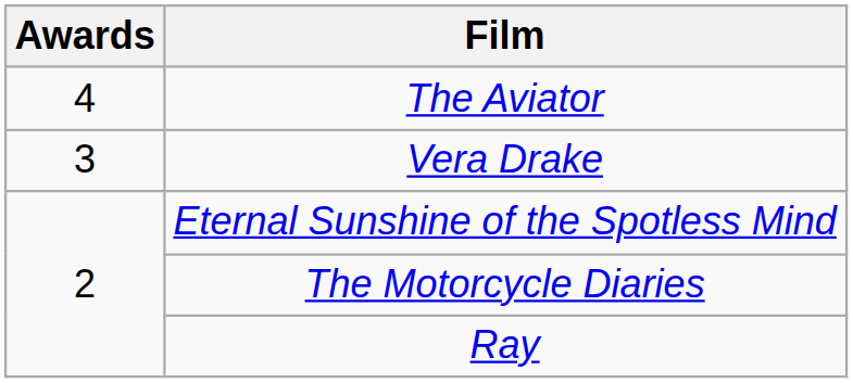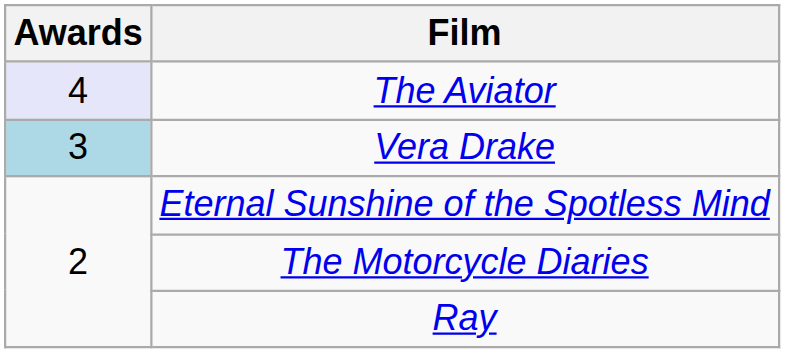The Aviator | Awards: no background -> lavender background
Vera Drake | Awards: no background -> lightblue background
